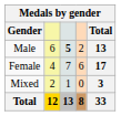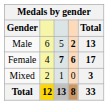Male | column 3: bold -> normal
Male | column 4: normal -> bold
Female | column 3: normal -> bold
Female | column 4: normal -> bold
